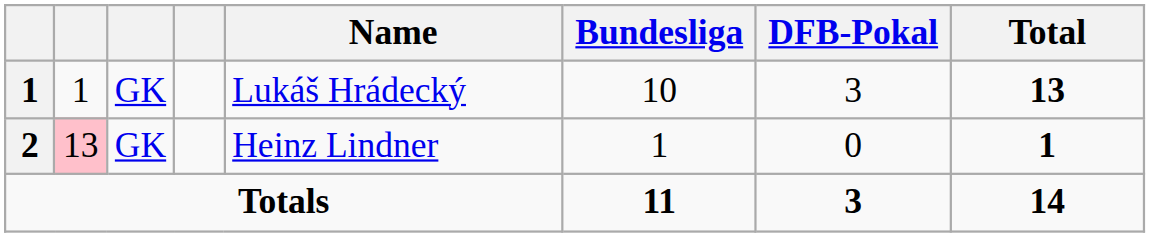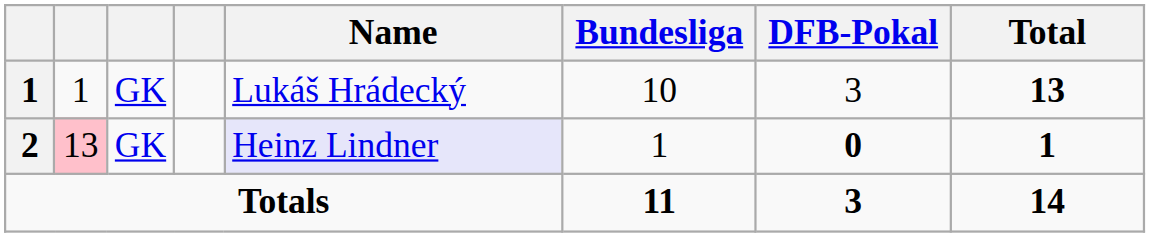2 | Name: no background -> lavender background
2 | DFB-Pokal: normal -> bold
